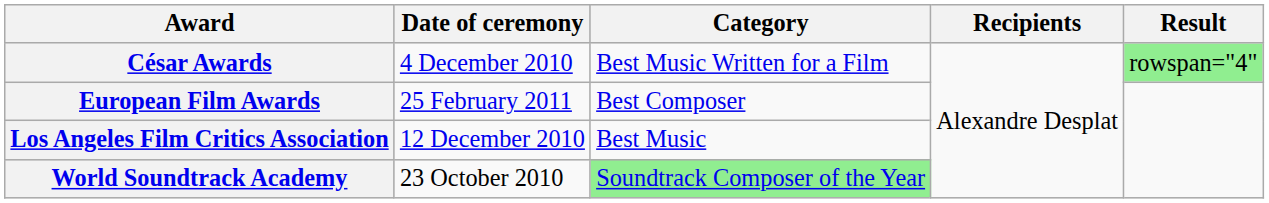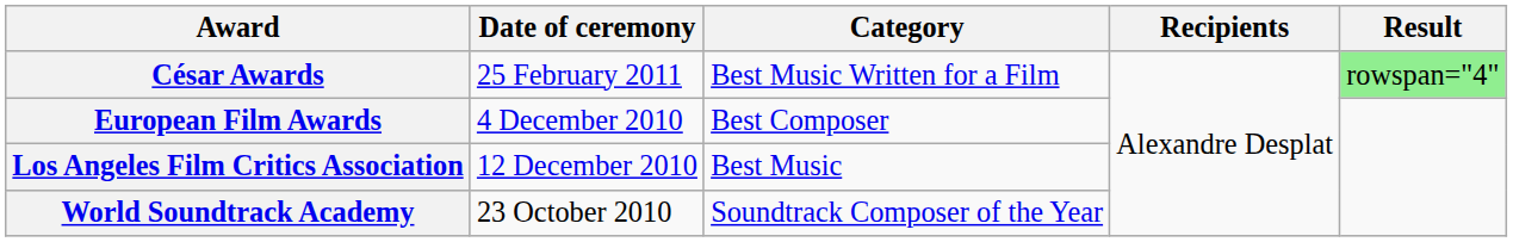César Awards | Date of ceremony: 4 December 2010 -> 25 February 2011
European Film Awards | Date of ceremony: 25 February 2011 -> 4 December 2010
World Soundtrack Academy | Category: lightgreen background -> no background
